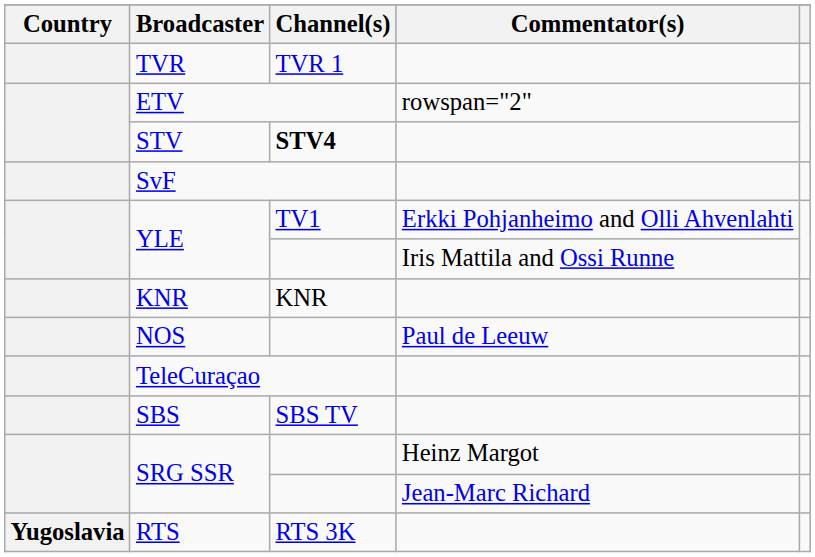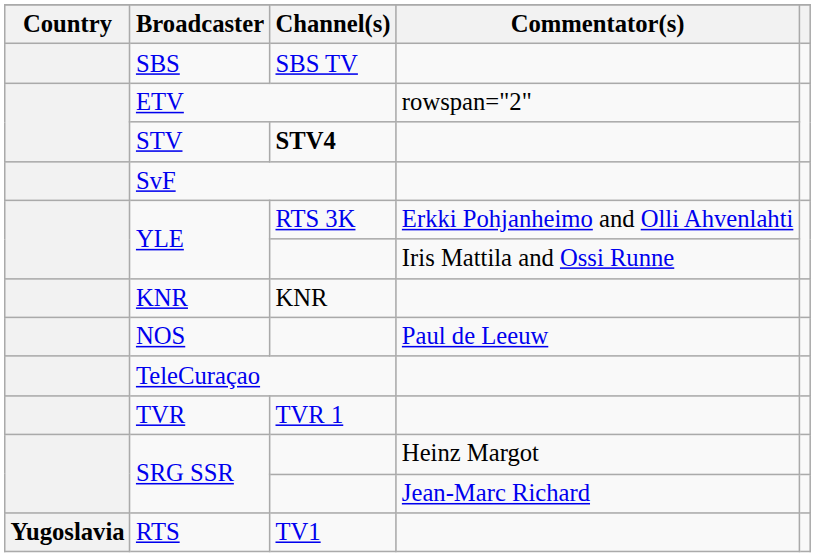rows swapped: SBS <-> TVR
YLE / Erkki Pohjanheimo and Olli Ahvenlahti | Channel(s): TV1 -> RTS 3K
RTS | Channel(s): RTS 3K -> TV1
